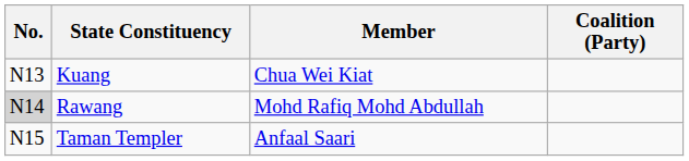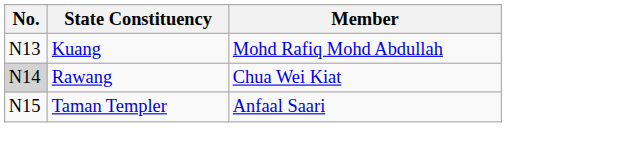- column: Coalition (Party)
Kuang | Member: Chua Wei Kiat -> Mohd Rafiq Mohd Abdullah
Rawang | Member: Mohd Rafiq Mohd Abdullah -> Chua Wei Kiat
